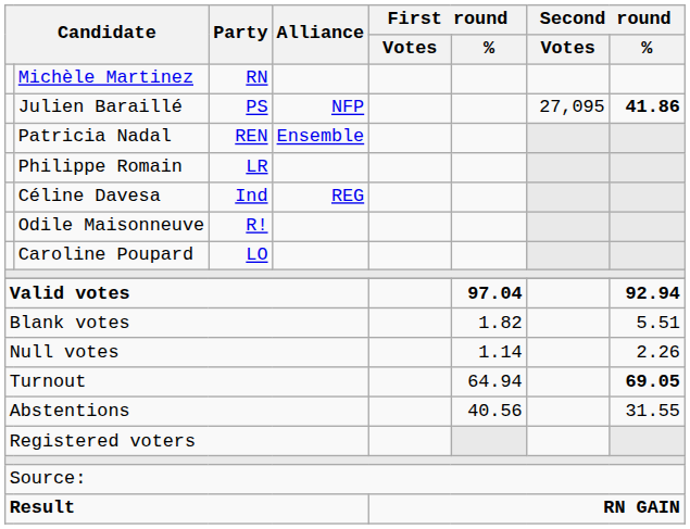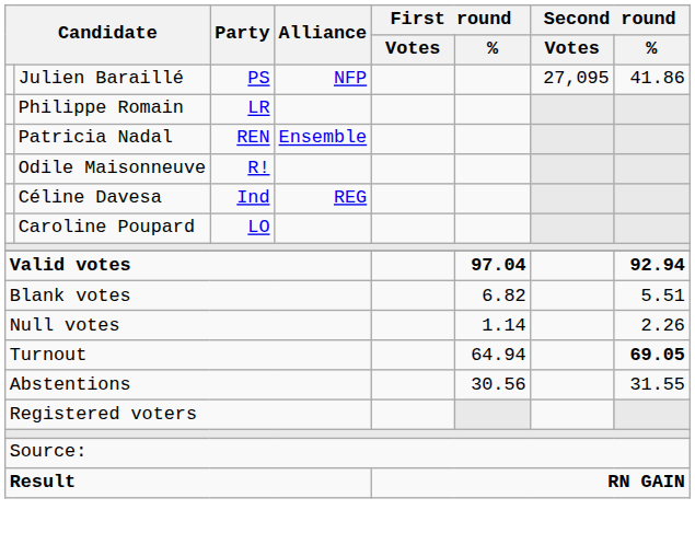- row: Michèle Martinez | RN
Julien Baraillé | Second round / %: bold -> normal
rows swapped: Patricia Nadal <-> Philippe Romain
rows swapped: Céline Davesa <-> Odile Maisonneuve
Blank votes | First round / %: 1.82 -> 6.82
Abstentions | First round / %: 40.56 -> 30.56
